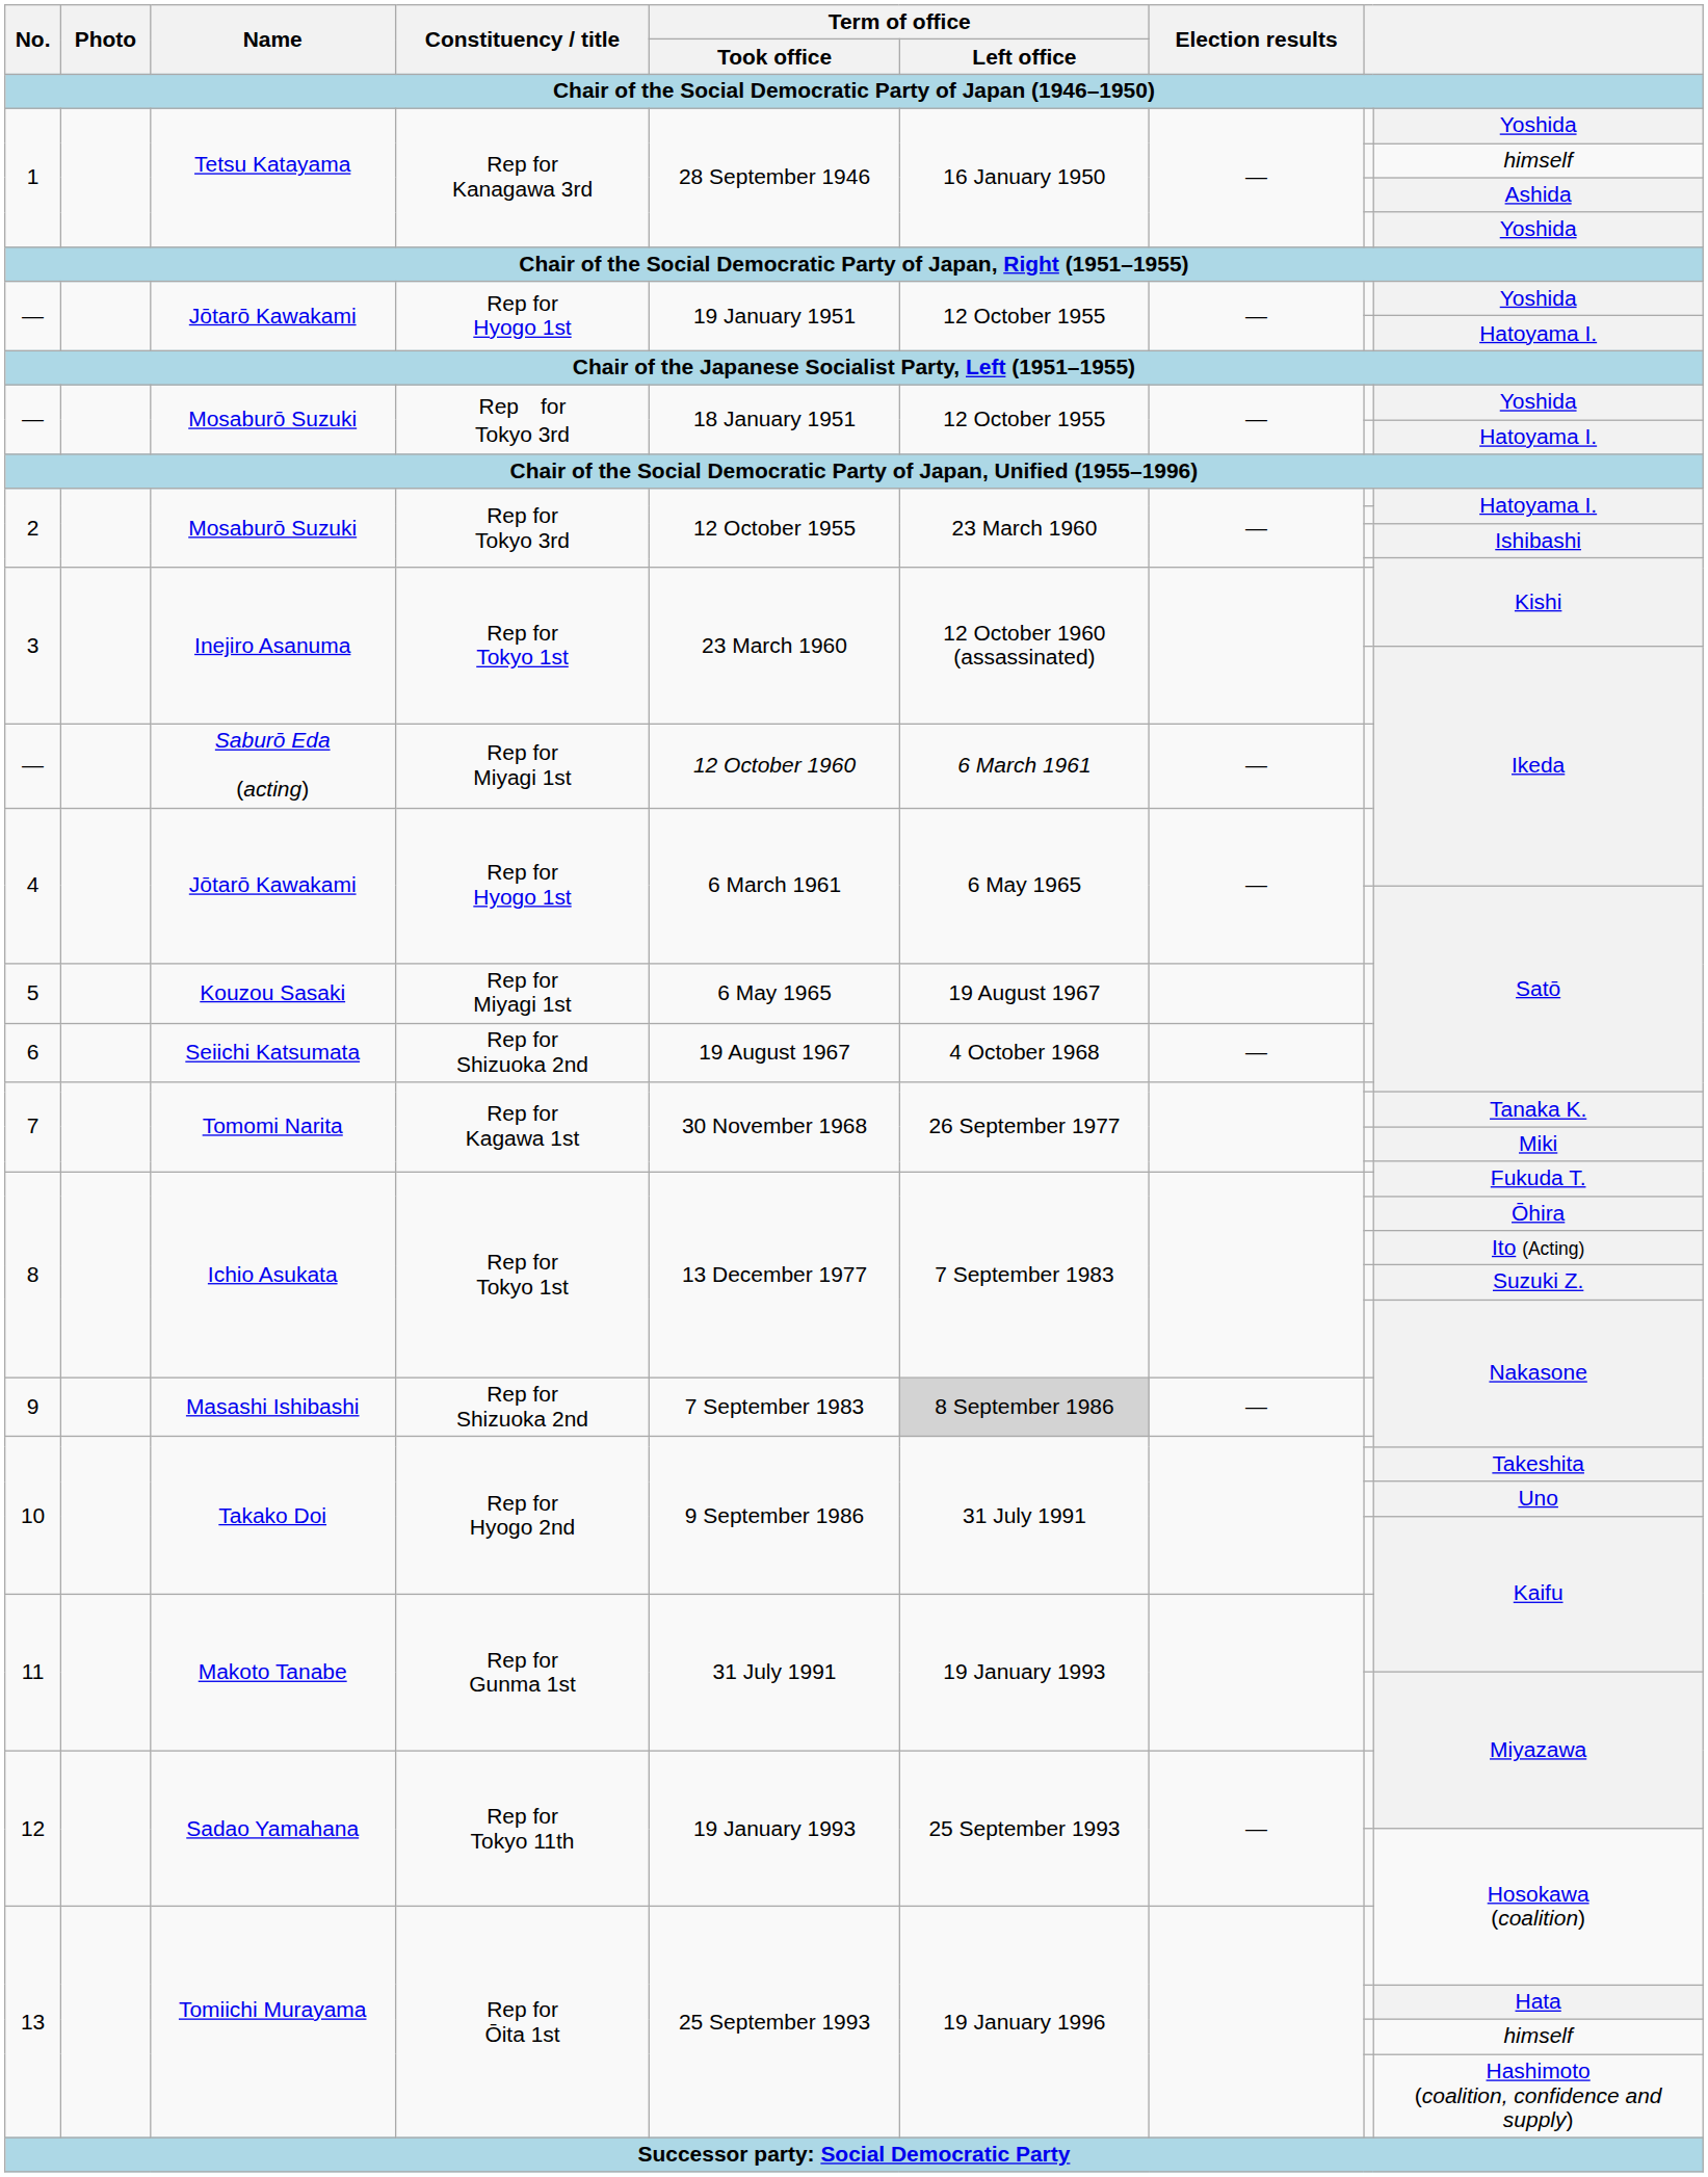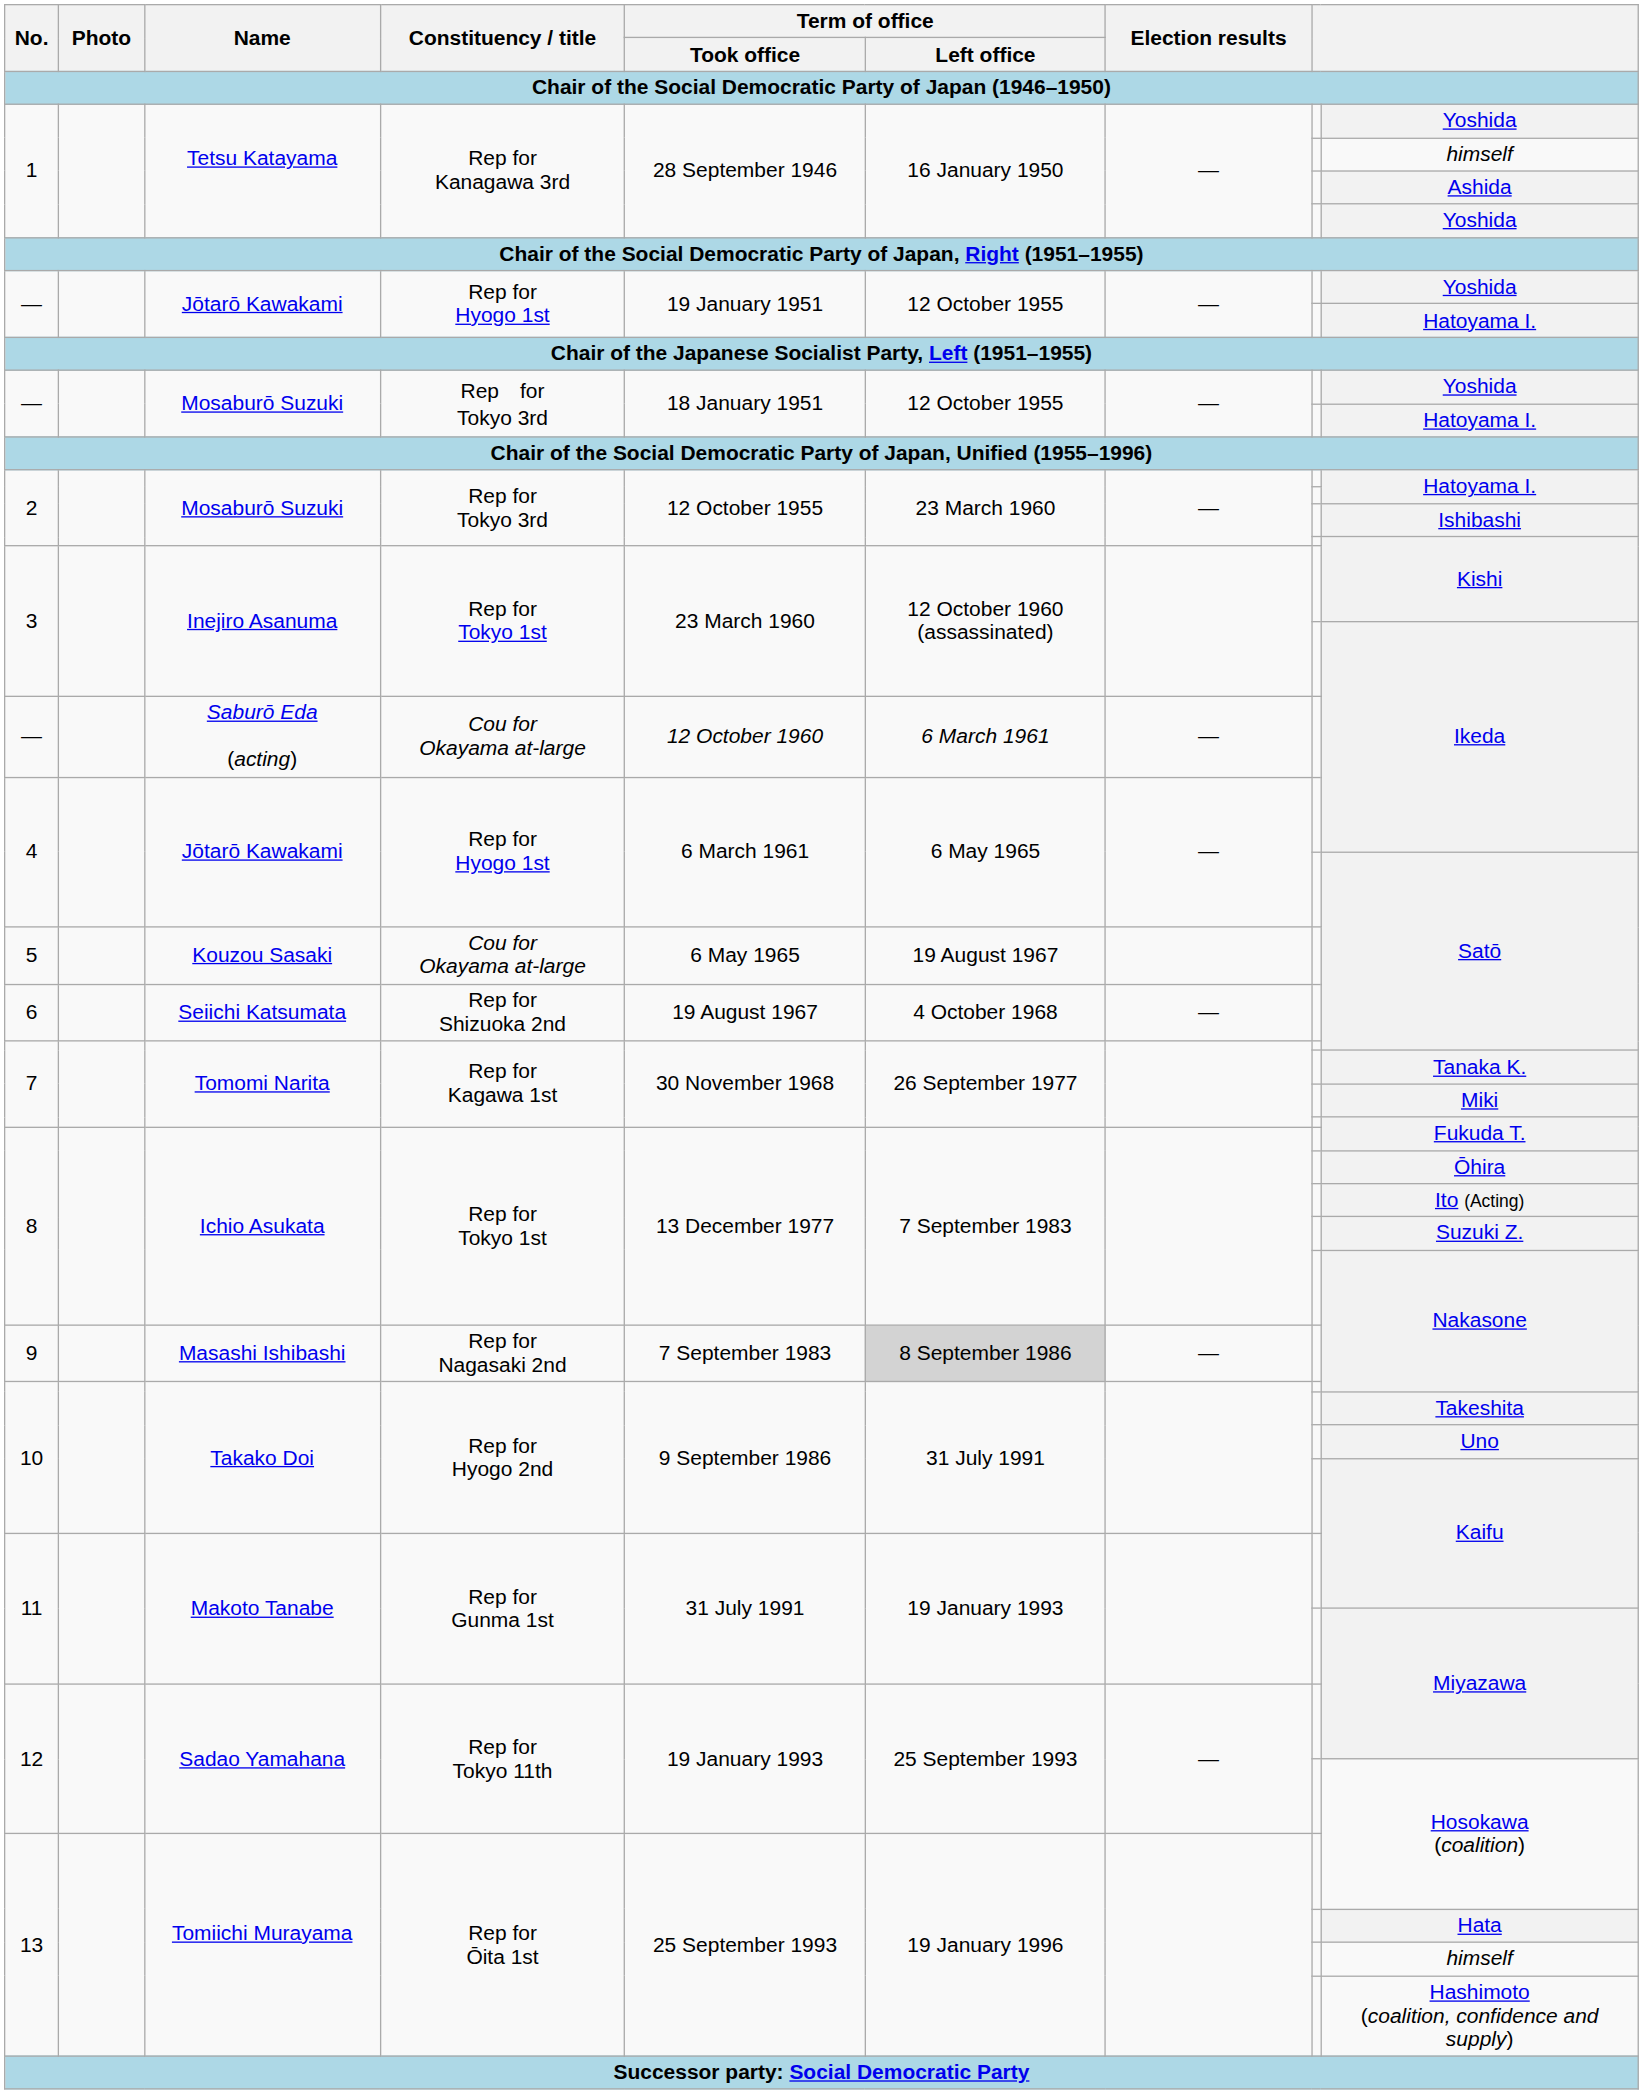— / Saburō Eda (acting) | Constituency / title: Rep for Miyagi 1st -> Cou for Okayama at-large
5 | Constituency / title: Rep for Miyagi 1st -> Cou for Okayama at-large
9 | Constituency / title: Rep for Shizuoka 2nd -> Rep for Nagasaki 2nd
